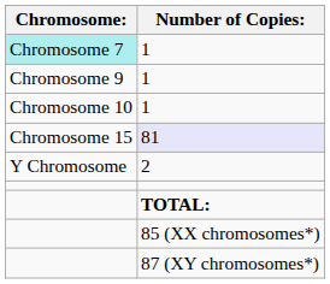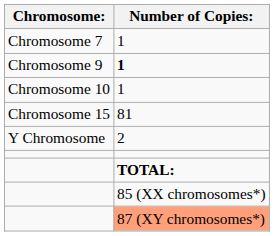row 2 | Chromosome:: paleturquoise background -> no background
row 3 | Number of Copies:: normal -> bold
row 5 | Number of Copies:: lavender background -> no background
row 10 | Number of Copies:: no background -> lightsalmon background
